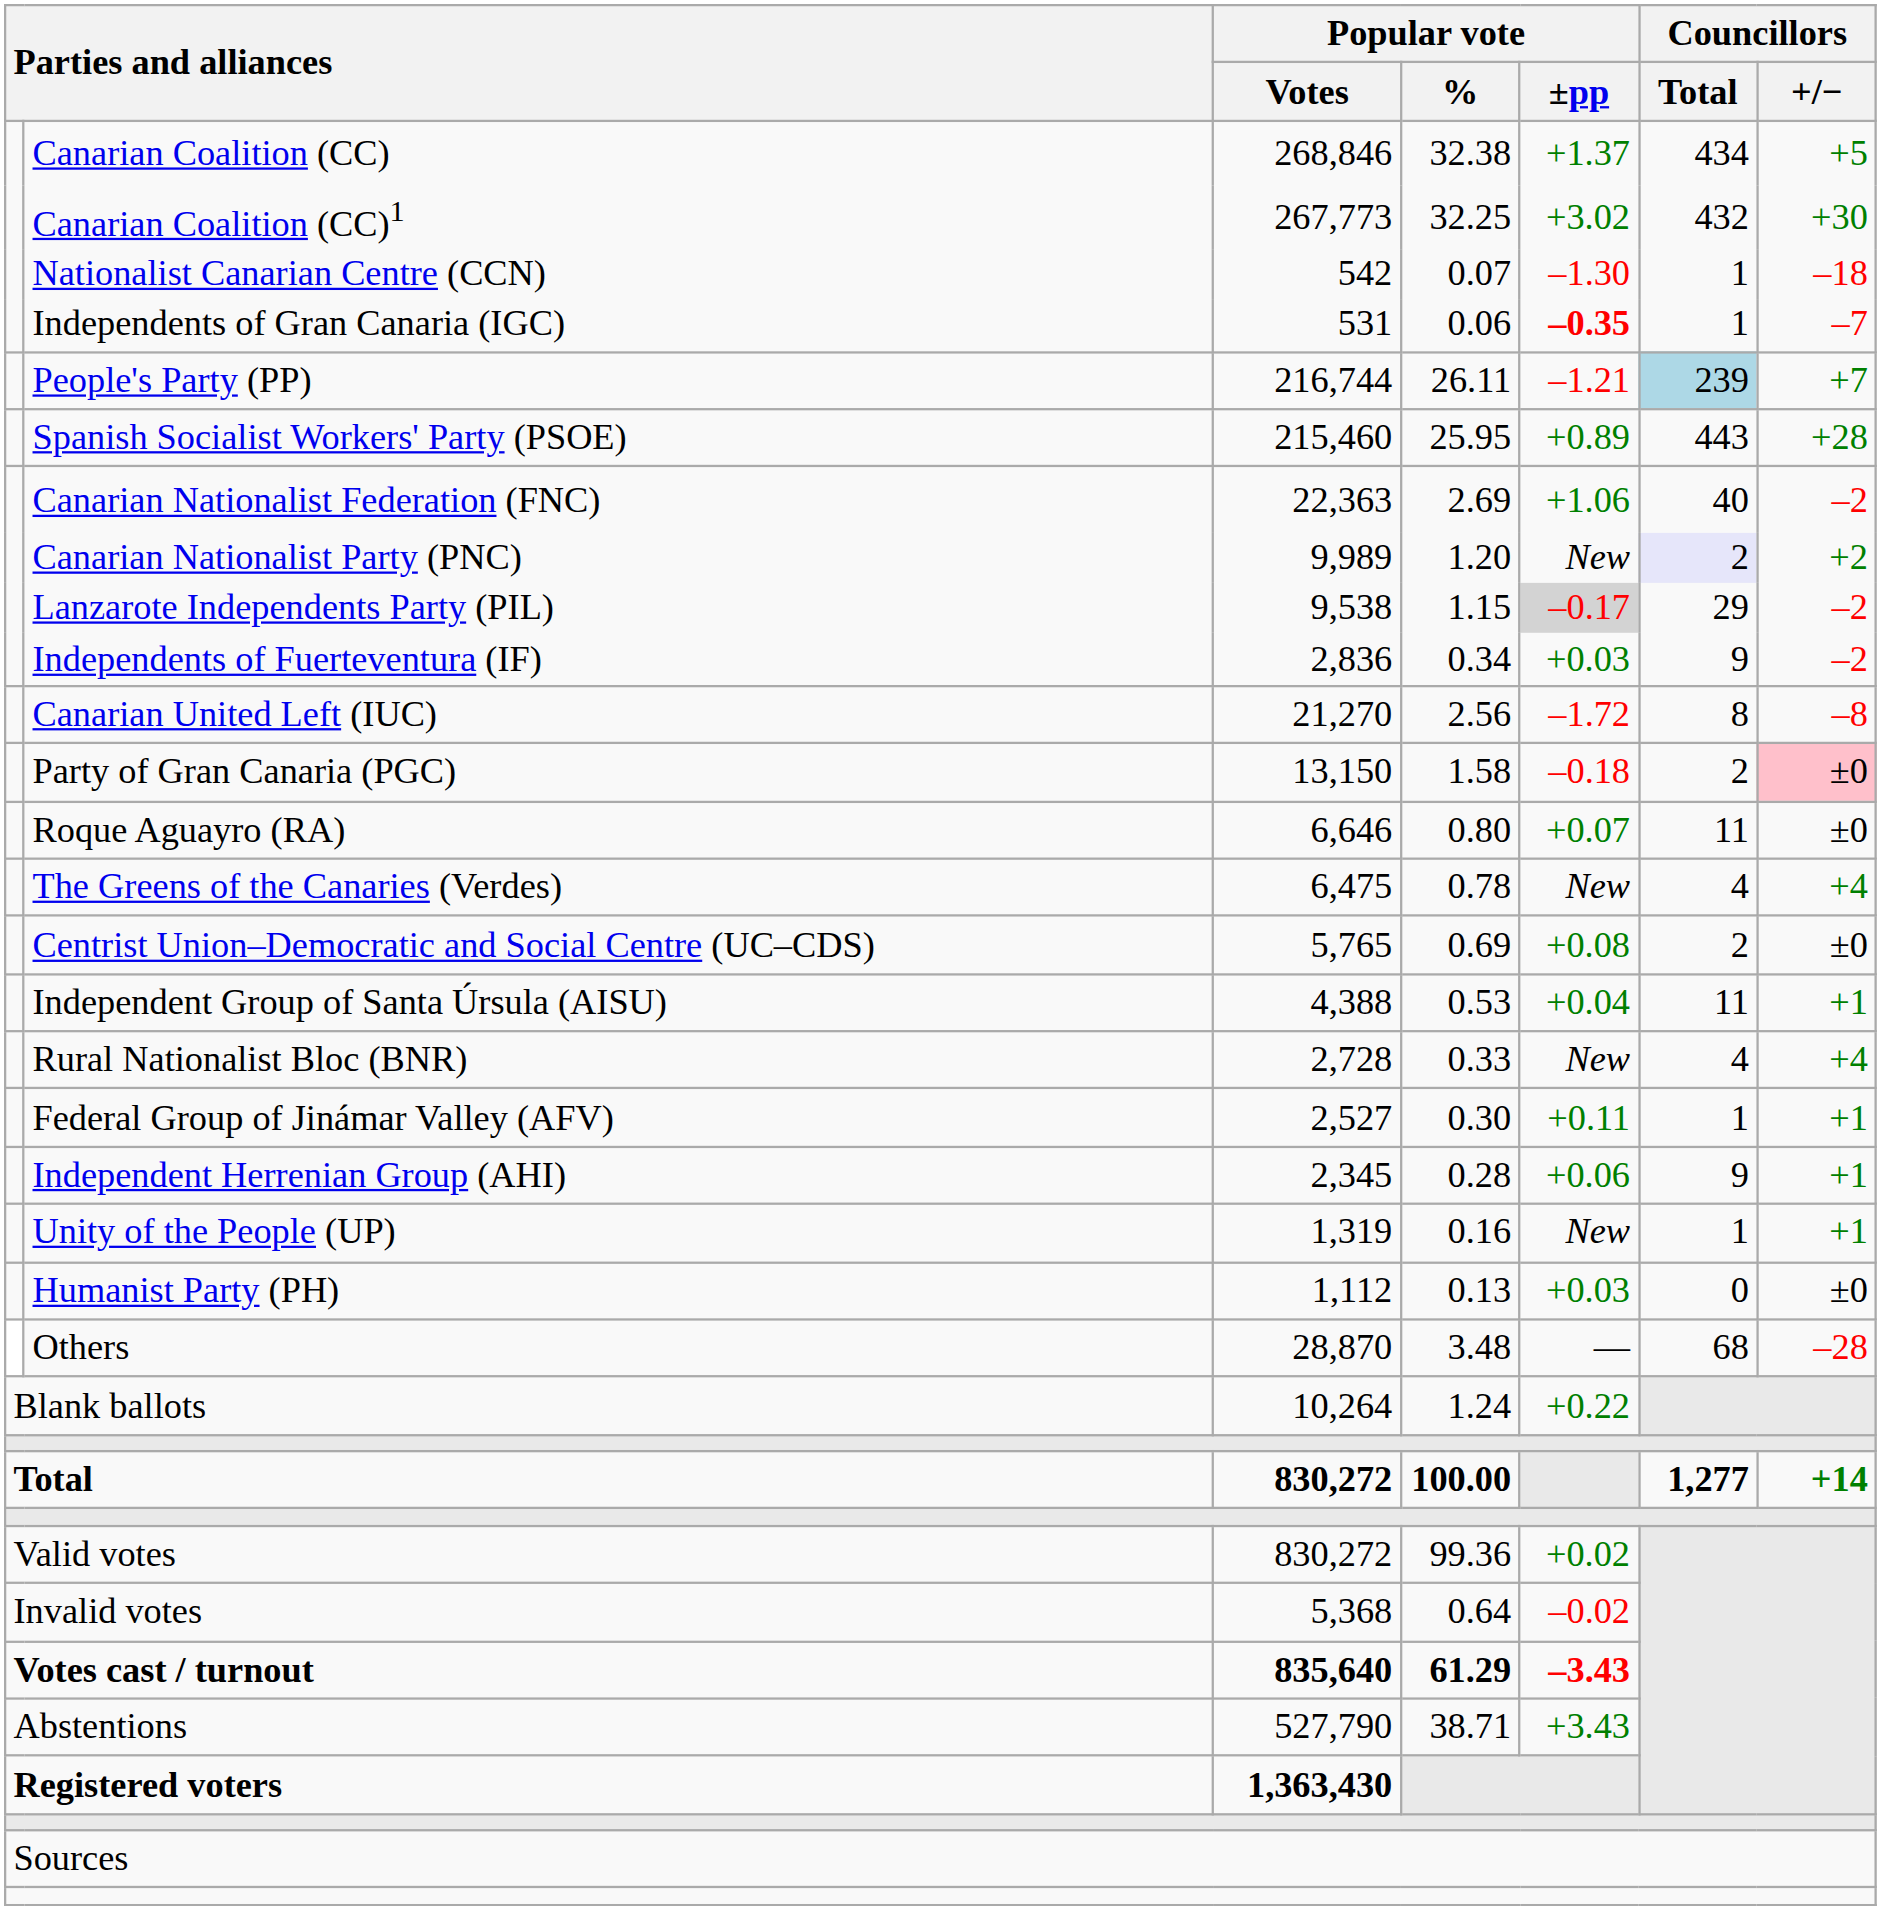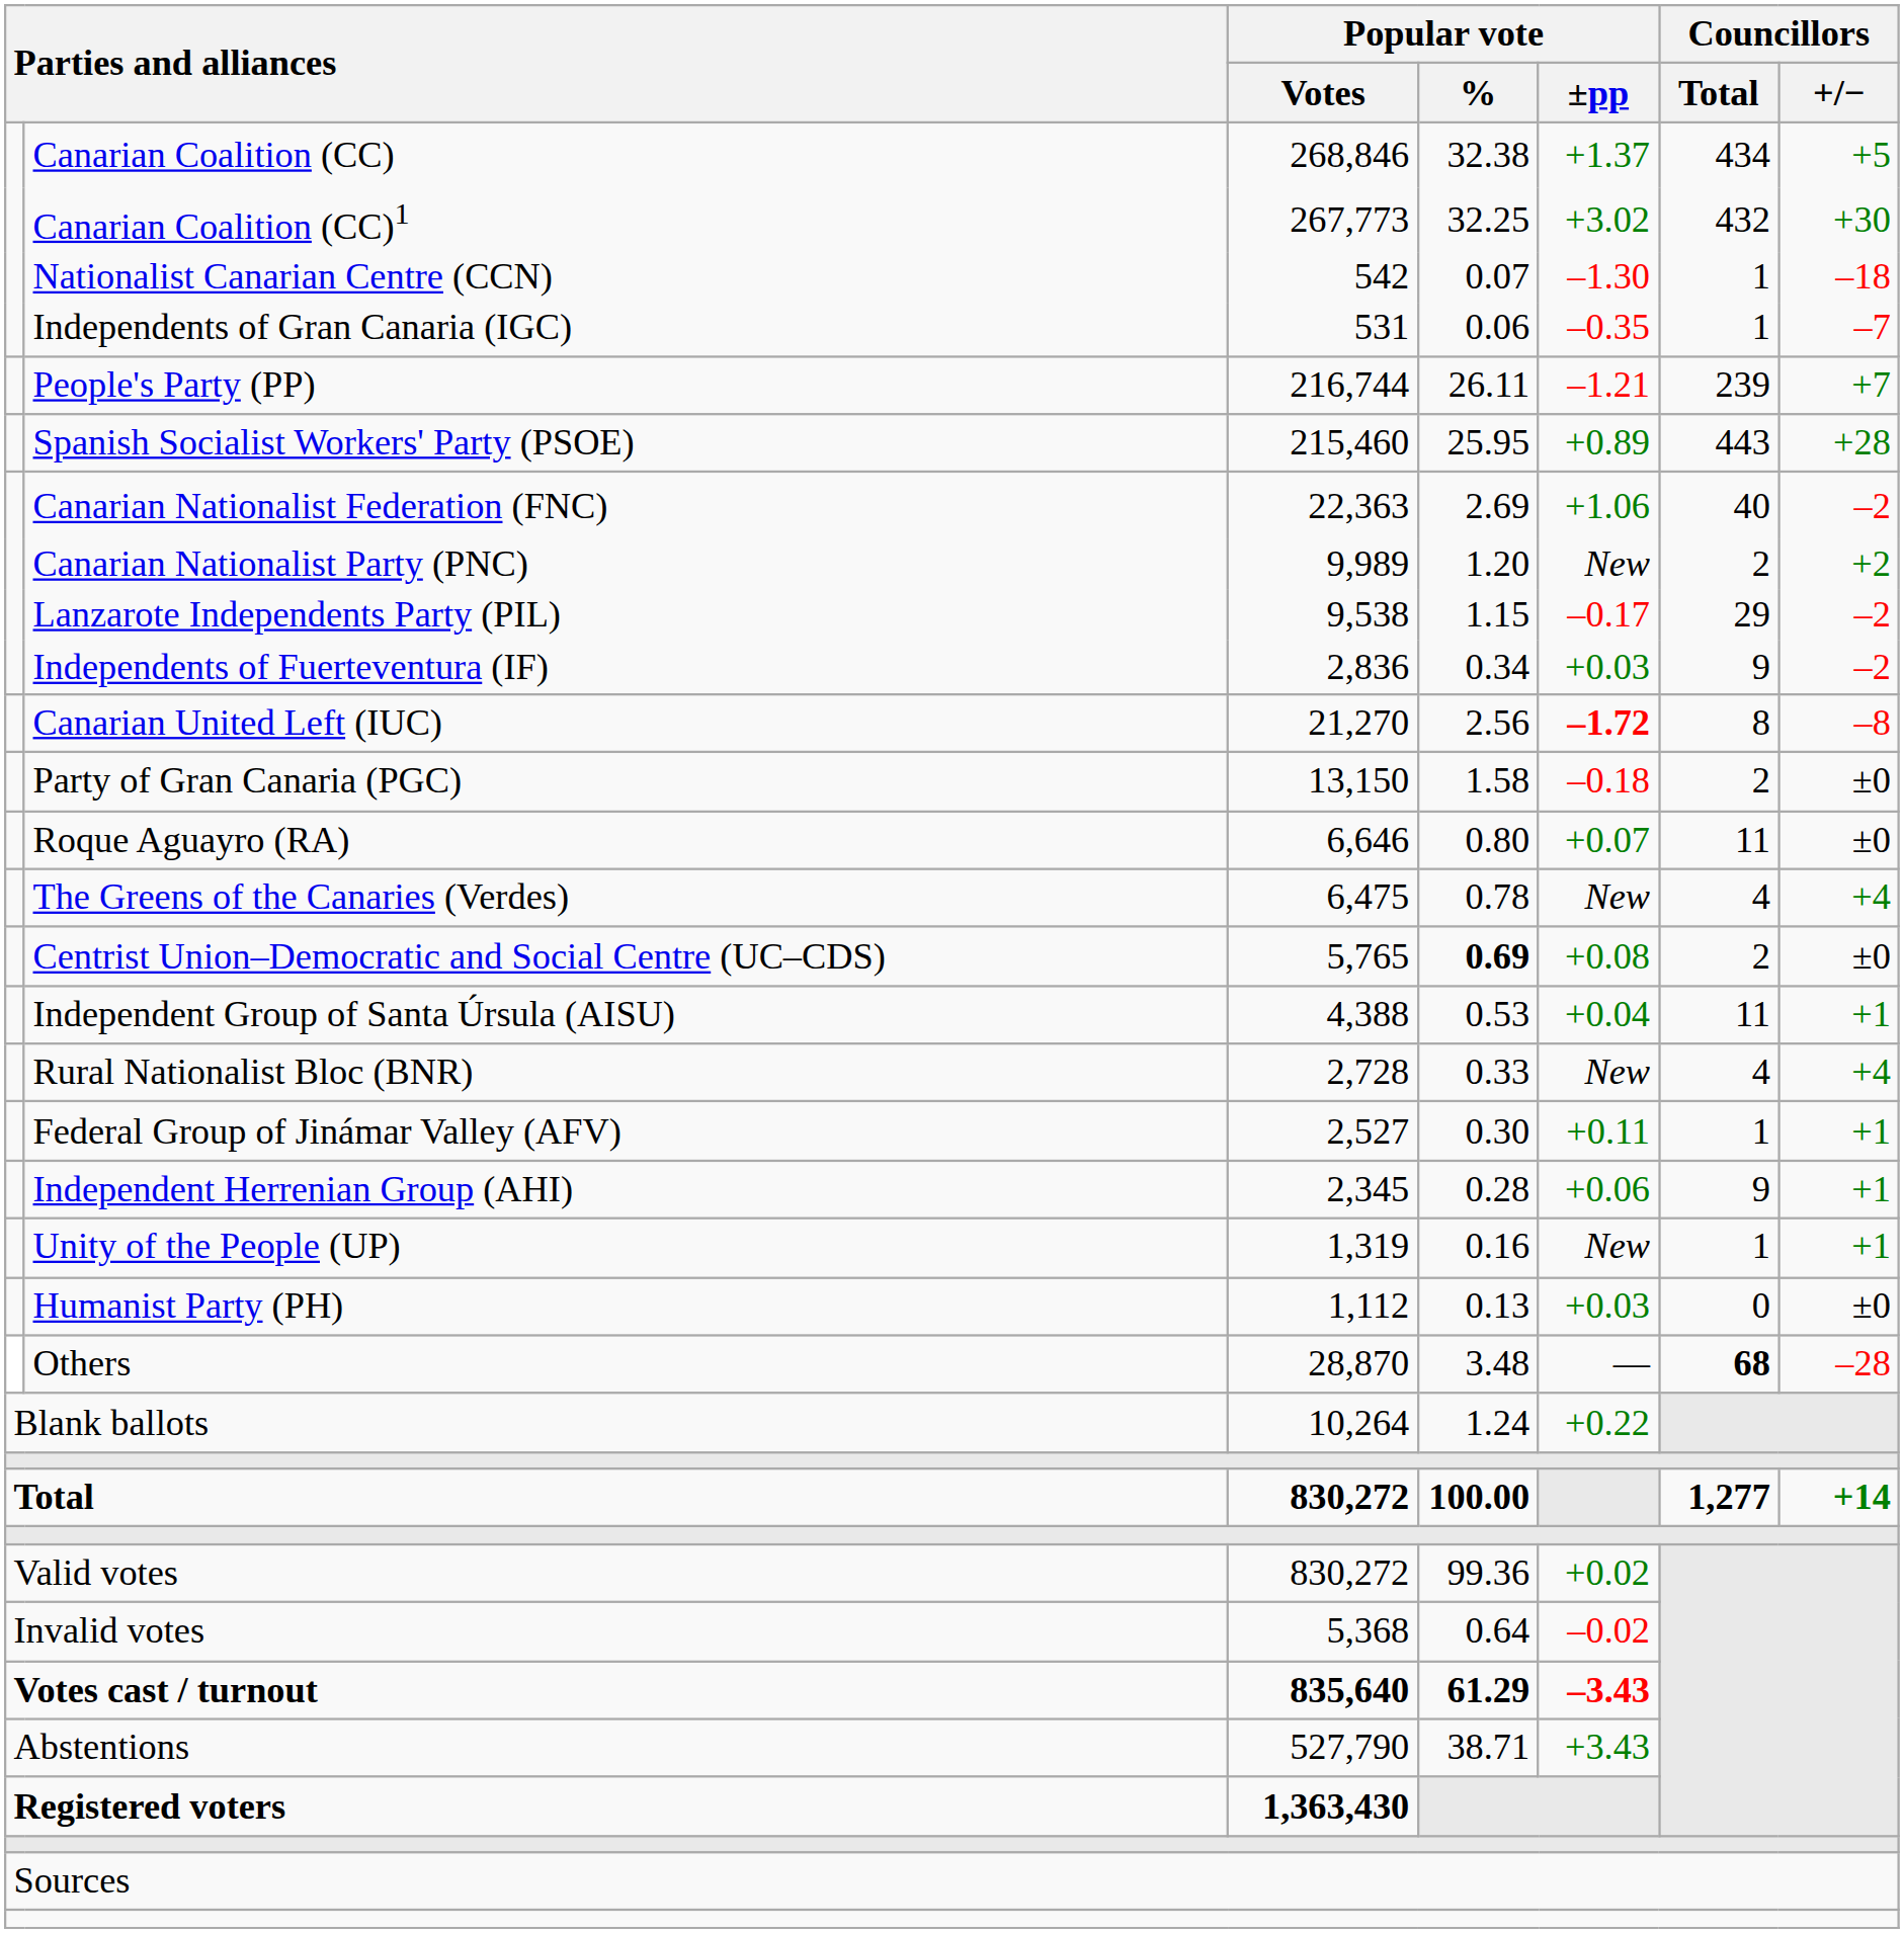Independents of Gran Canaria (IGC) | Popular vote / ±pp: bold -> normal
People's Party (PP) | Councillors / Total: lightblue background -> no background
Canarian Nationalist Party (PNC) | Councillors / Total: lavender background -> no background
Lanzarote Independents Party (PIL) | Popular vote / ±pp: lightgrey background -> no background
Canarian United Left (IUC) | Popular vote / ±pp: normal -> bold
Party of Gran Canaria (PGC) | Councillors / +/−: pink background -> no background
Centrist Union–Democratic and Social Centre (UC–CDS) | Popular vote / %: normal -> bold
Others | Councillors / Total: normal -> bold
